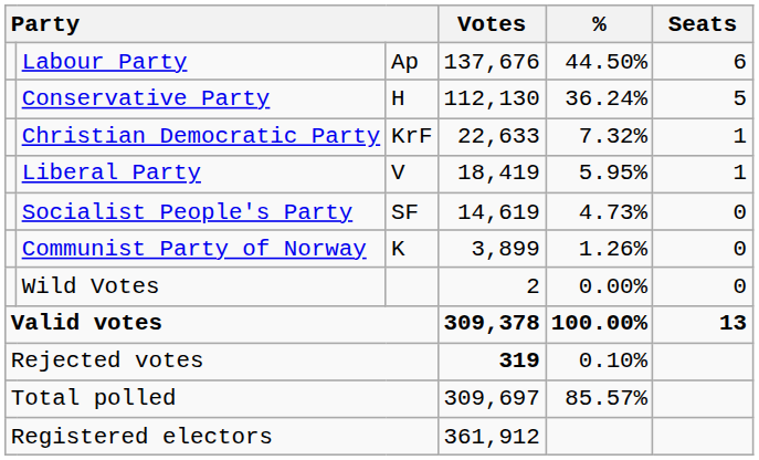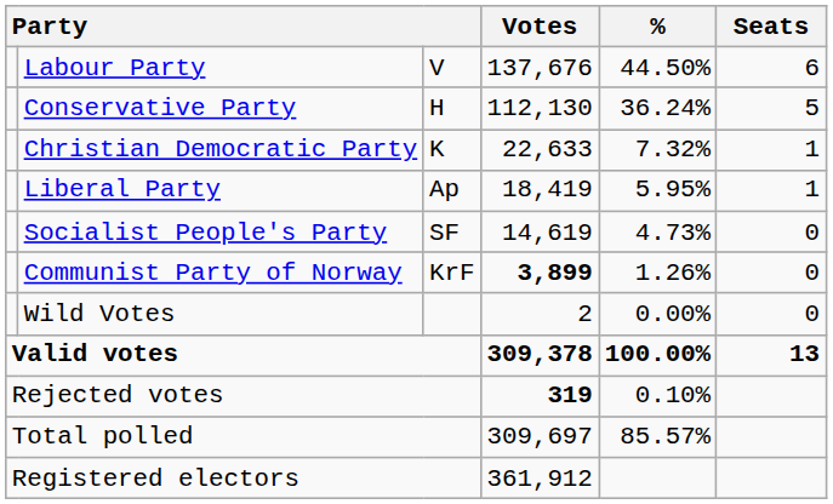Labour Party | column 3: Ap -> V
Christian Democratic Party | column 3: KrF -> K
Liberal Party | column 3: V -> Ap
Communist Party of Norway | column 3: K -> KrF
Communist Party of Norway | Votes: normal -> bold
